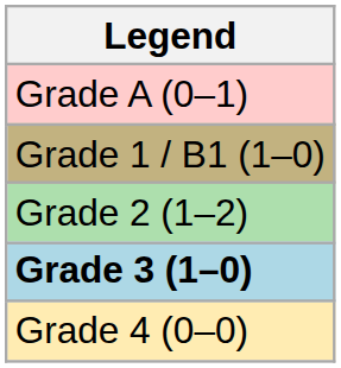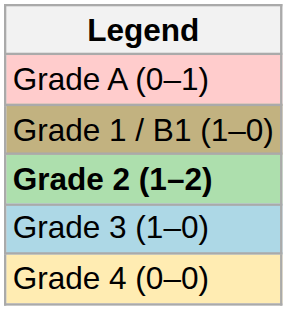row 4 | column 1: normal -> bold
row 5 | column 1: bold -> normal
